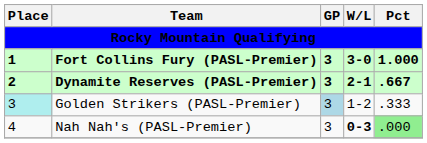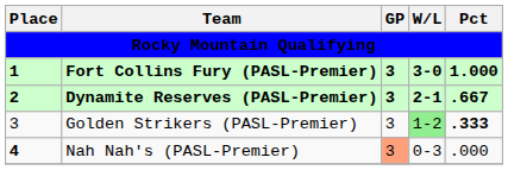Golden Strikers (PASL-Premier) | Place: paleturquoise background -> no background
Golden Strikers (PASL-Premier) | GP: lightblue background -> no background
Golden Strikers (PASL-Premier) | W/L: no background -> lightgreen background
Golden Strikers (PASL-Premier) | Pct: normal -> bold
Nah Nah's (PASL-Premier) | Place: normal -> bold
Nah Nah's (PASL-Premier) | GP: no background -> lightsalmon background
Nah Nah's (PASL-Premier) | W/L: bold -> normal
Nah Nah's (PASL-Premier) | Pct: lightgreen background -> no background
